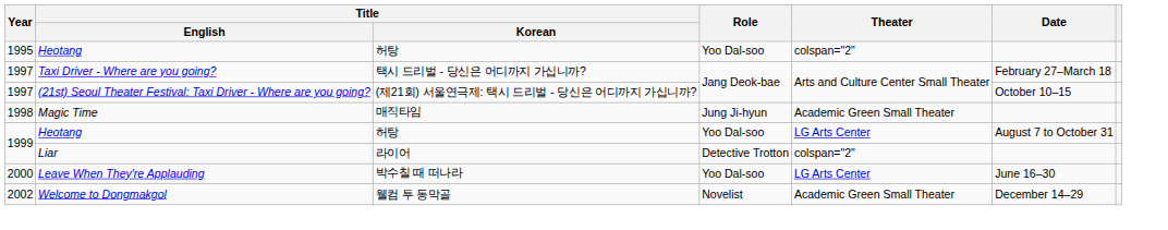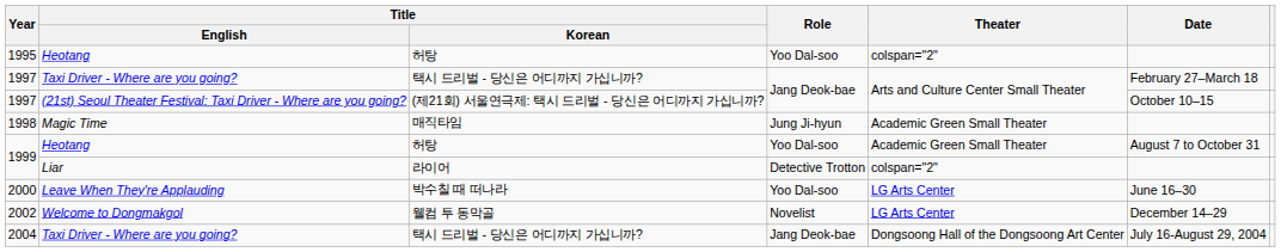1999 / Heotang | Theater: LG Arts Center -> Academic Green Small Theater
2002 | Theater: Academic Green Small Theater -> LG Arts Center
+ row: 2004 | Taxi Driver - Where are you going? | 택시 드리벌 - 당신은 어디까지 가십니까? | Jang Deok-bae | Dongsoong Hall of the Dongsoong Art Center | July 16-August 29, 2004
